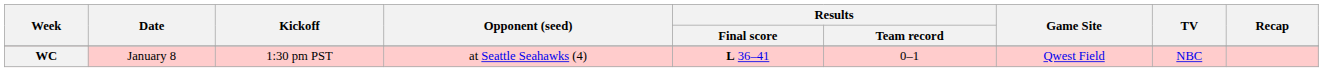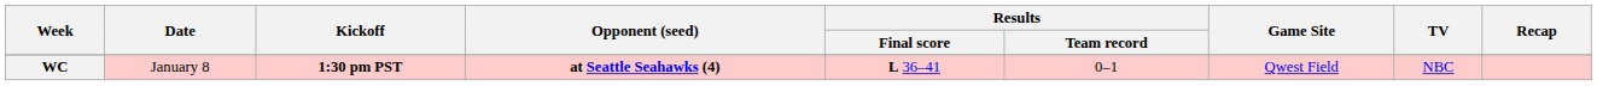WC | Kickoff: normal -> bold
WC | Opponent (seed): normal -> bold
